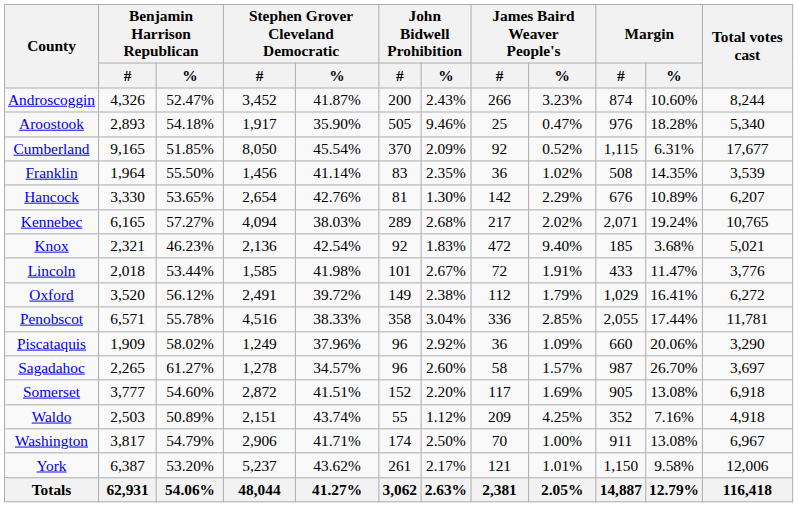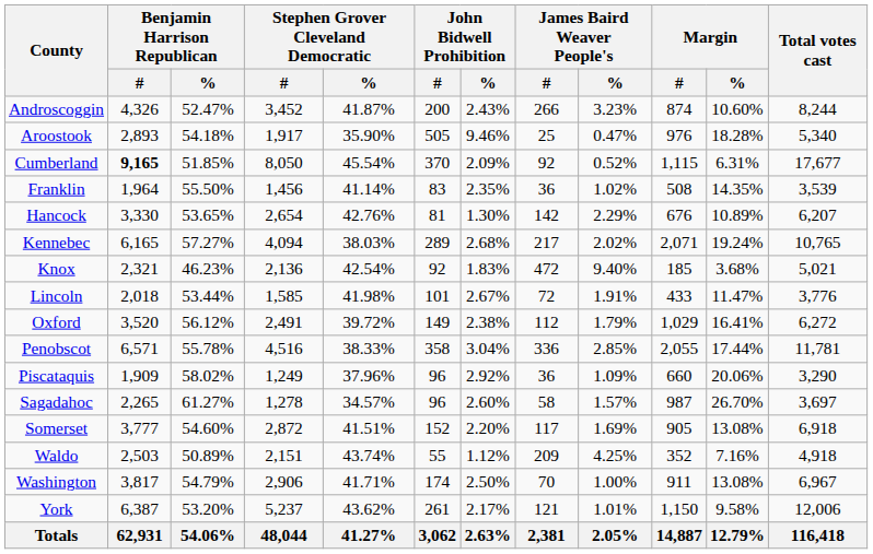Cumberland | Benjamin Harrison Republican / #: normal -> bold
